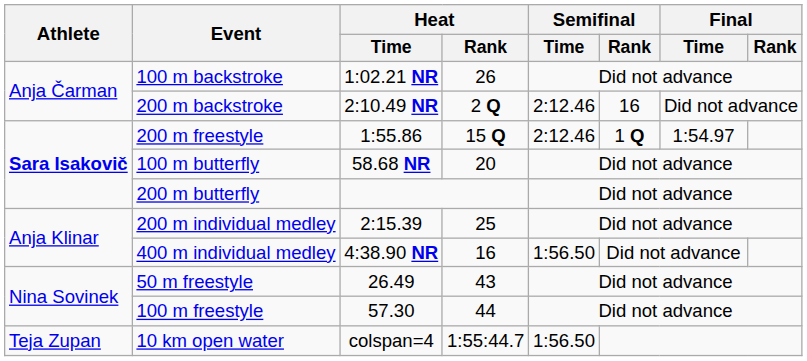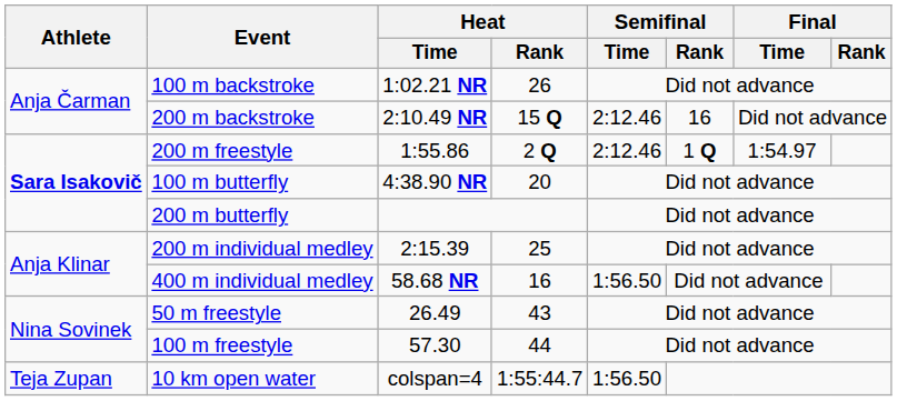200 m backstroke | Heat / Rank: 2 Q -> 15 Q
200 m freestyle | Heat / Rank: 15 Q -> 2 Q
100 m butterfly | Heat / Time: 58.68 NR -> 4:38.90 NR
400 m individual medley | Heat / Time: 4:38.90 NR -> 58.68 NR
